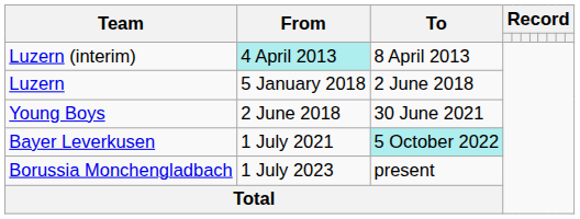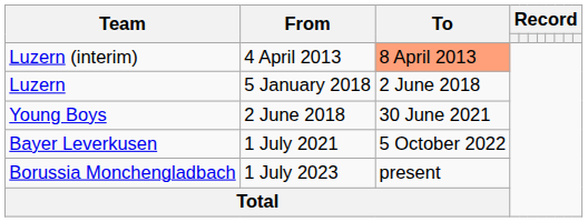Luzern (interim) | From: paleturquoise background -> no background
Luzern (interim) | To: no background -> lightsalmon background
Bayer Leverkusen | To: paleturquoise background -> no background
